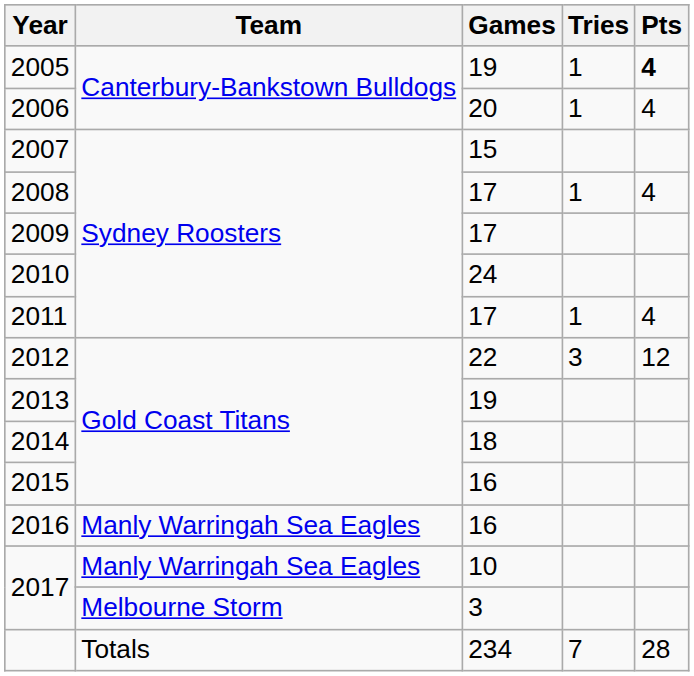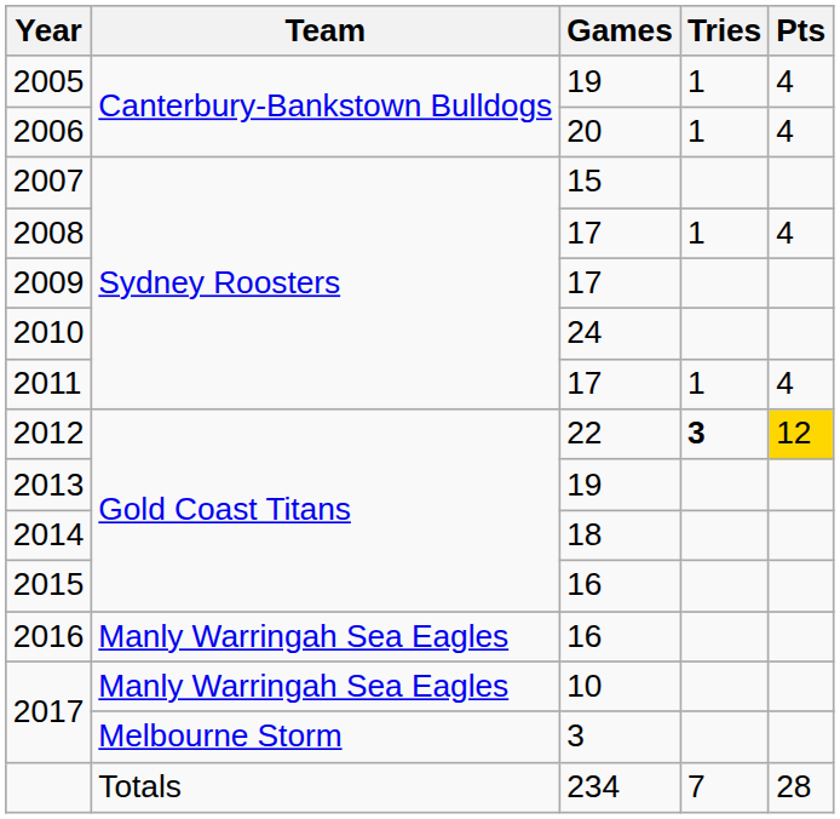2005 | Pts: bold -> normal
2012 | Tries: normal -> bold
2012 | Pts: no background -> gold background
